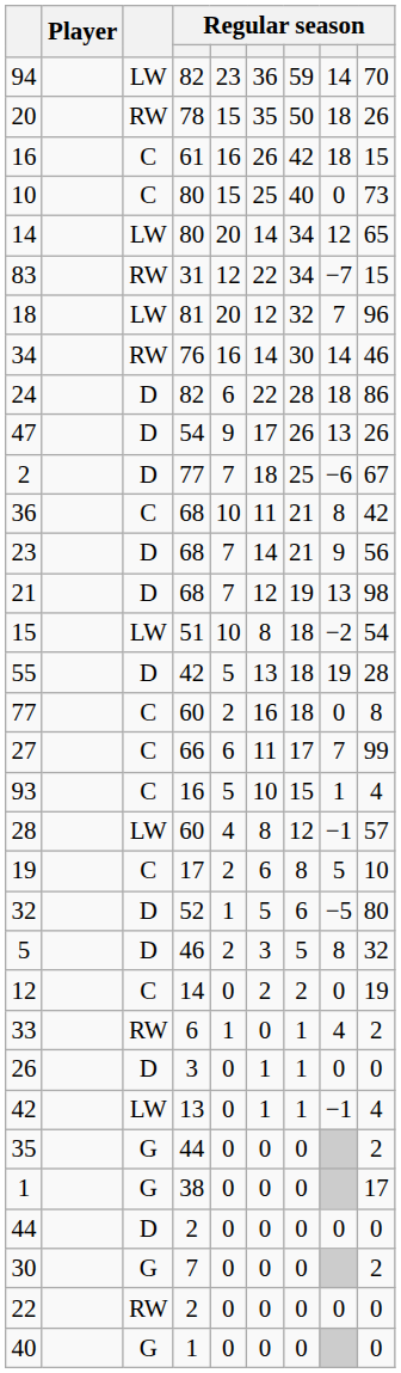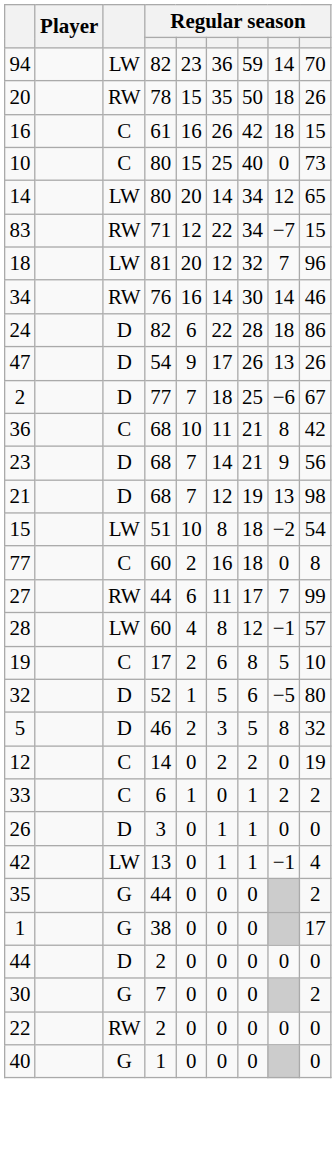83 | column 4: 31 -> 71
- row: 55 | D | 42 | 5 | 13 | 18 | 19 | 28
27 | column 3: C -> RW
27 | column 4: 66 -> 44
- row: 93 | C | 16 | 5 | 10 | 15 | 1 | 4
33 | column 3: RW -> C
33 | column 8: 4 -> 2
